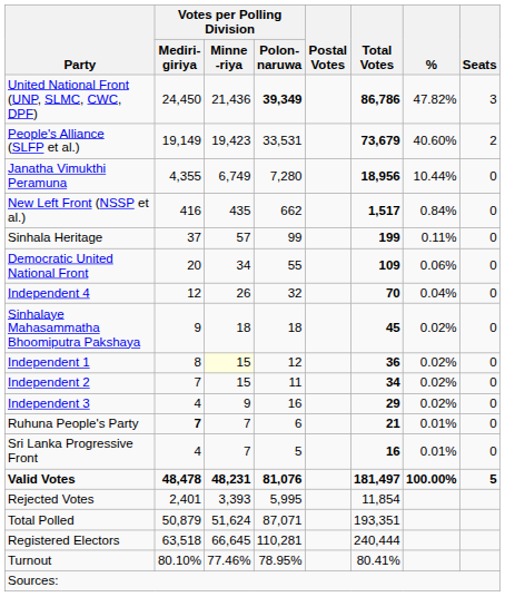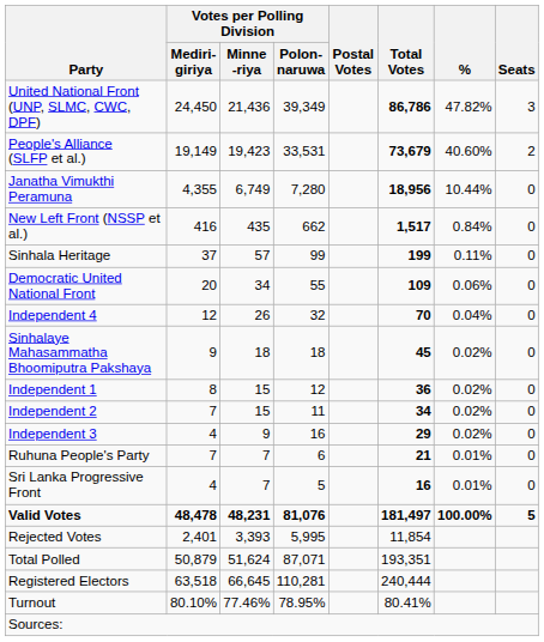United National Front (UNP, SLMC, CWC, DPF) | Votes per Polling Division / Polon- naruwa: bold -> normal
Independent 1 | Votes per Polling Division / Minne -riya: lightyellow background -> no background
Ruhuna People's Party | Votes per Polling Division / Mediri- giriya: bold -> normal
